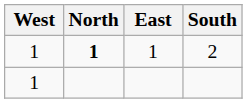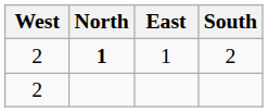row 2 | West: 1 -> 2
row 3 | West: 1 -> 2
